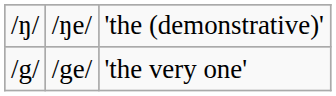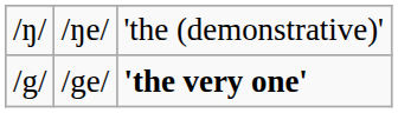/ge/ | column 3: normal -> bold
